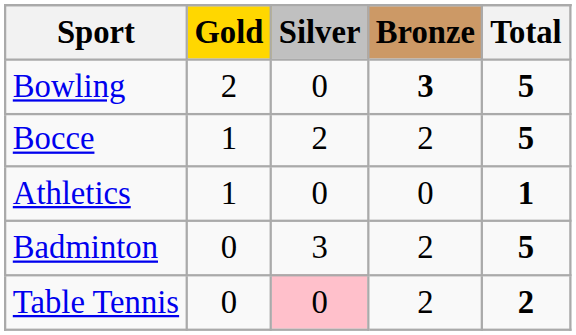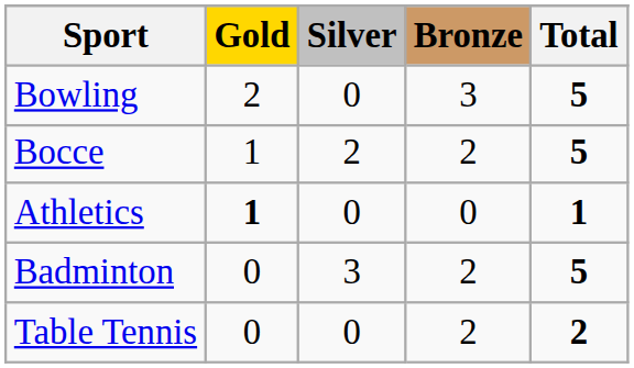Bowling | Bronze: bold -> normal
Athletics | Gold: normal -> bold
Table Tennis | Silver: pink background -> no background
